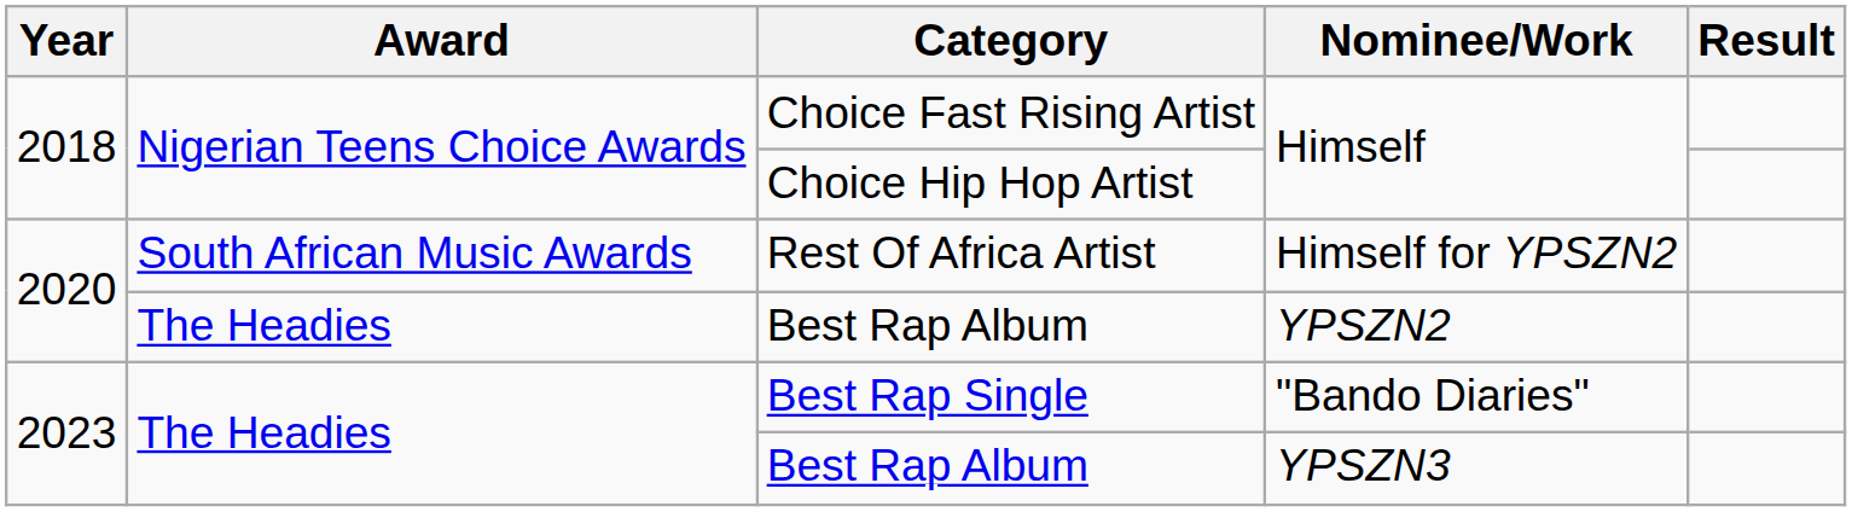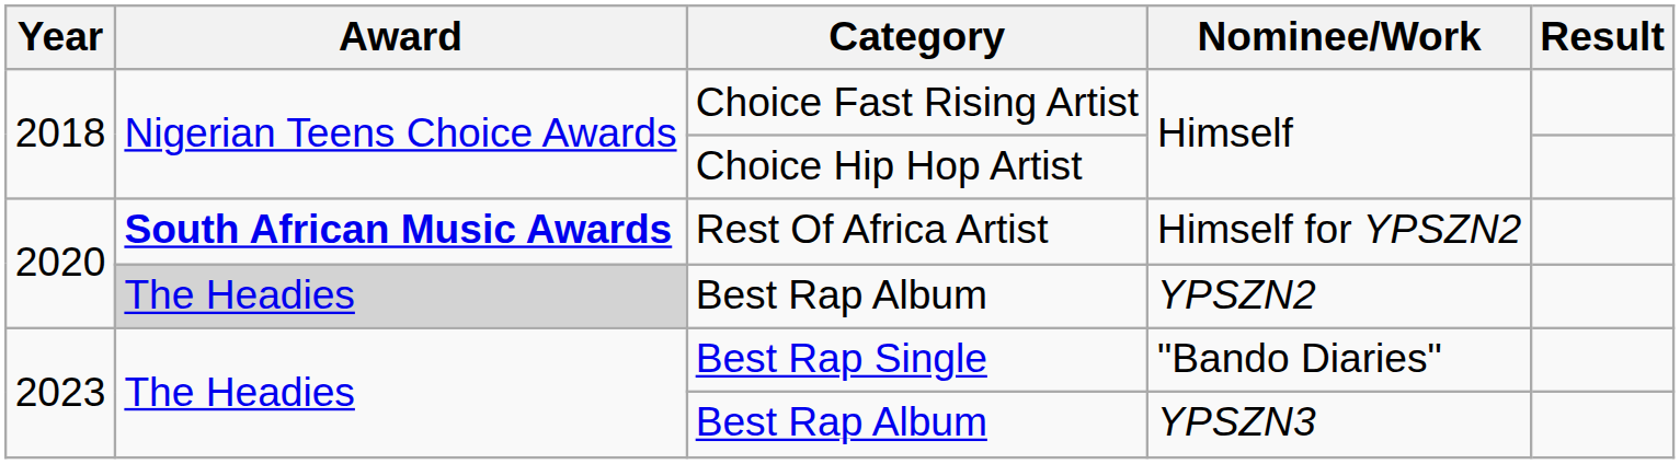Rest Of Africa Artist | Award: normal -> bold
Best Rap Album / YPSZN2 | Award: no background -> lightgrey background
